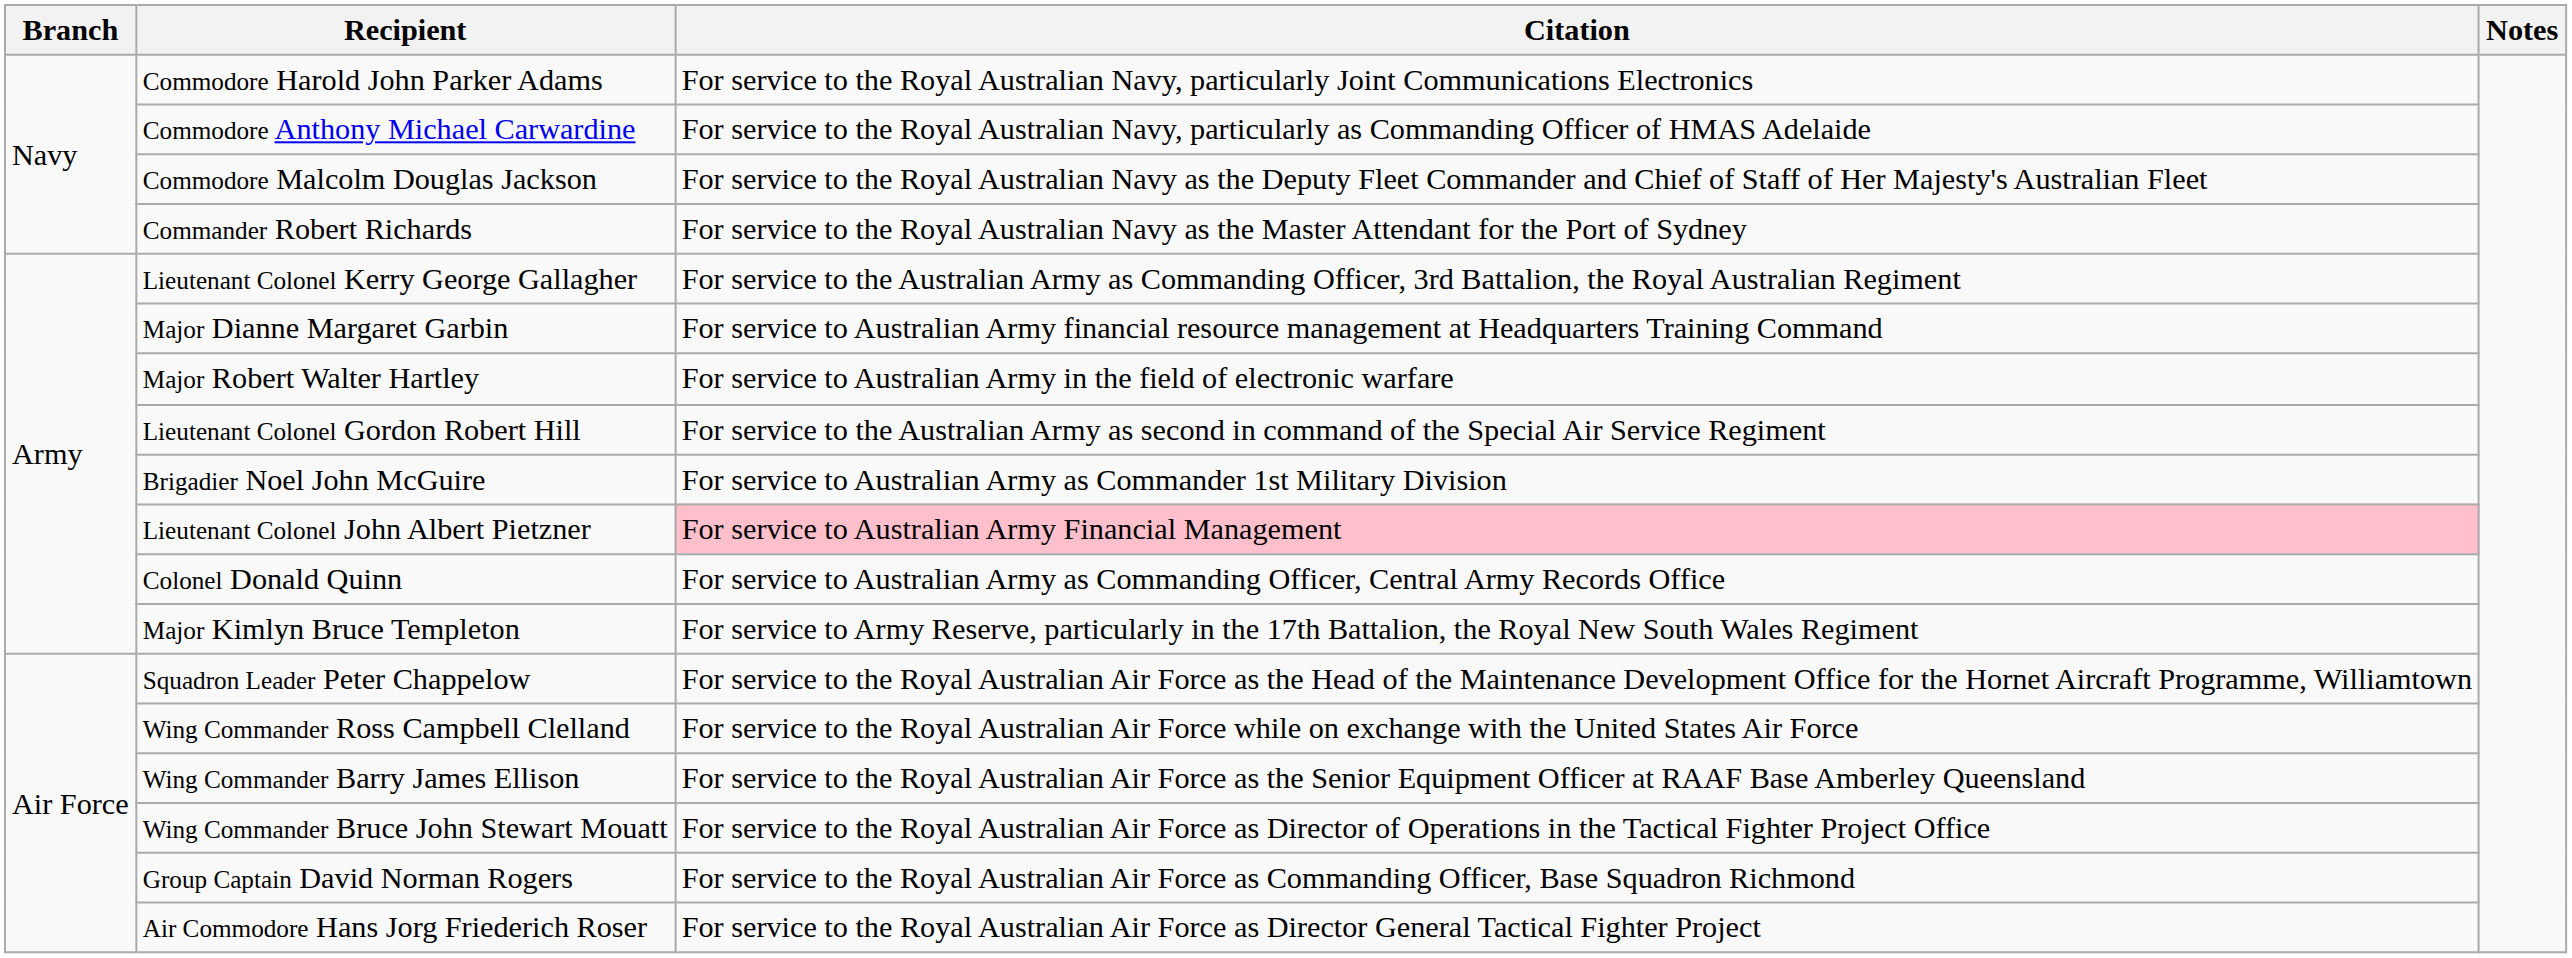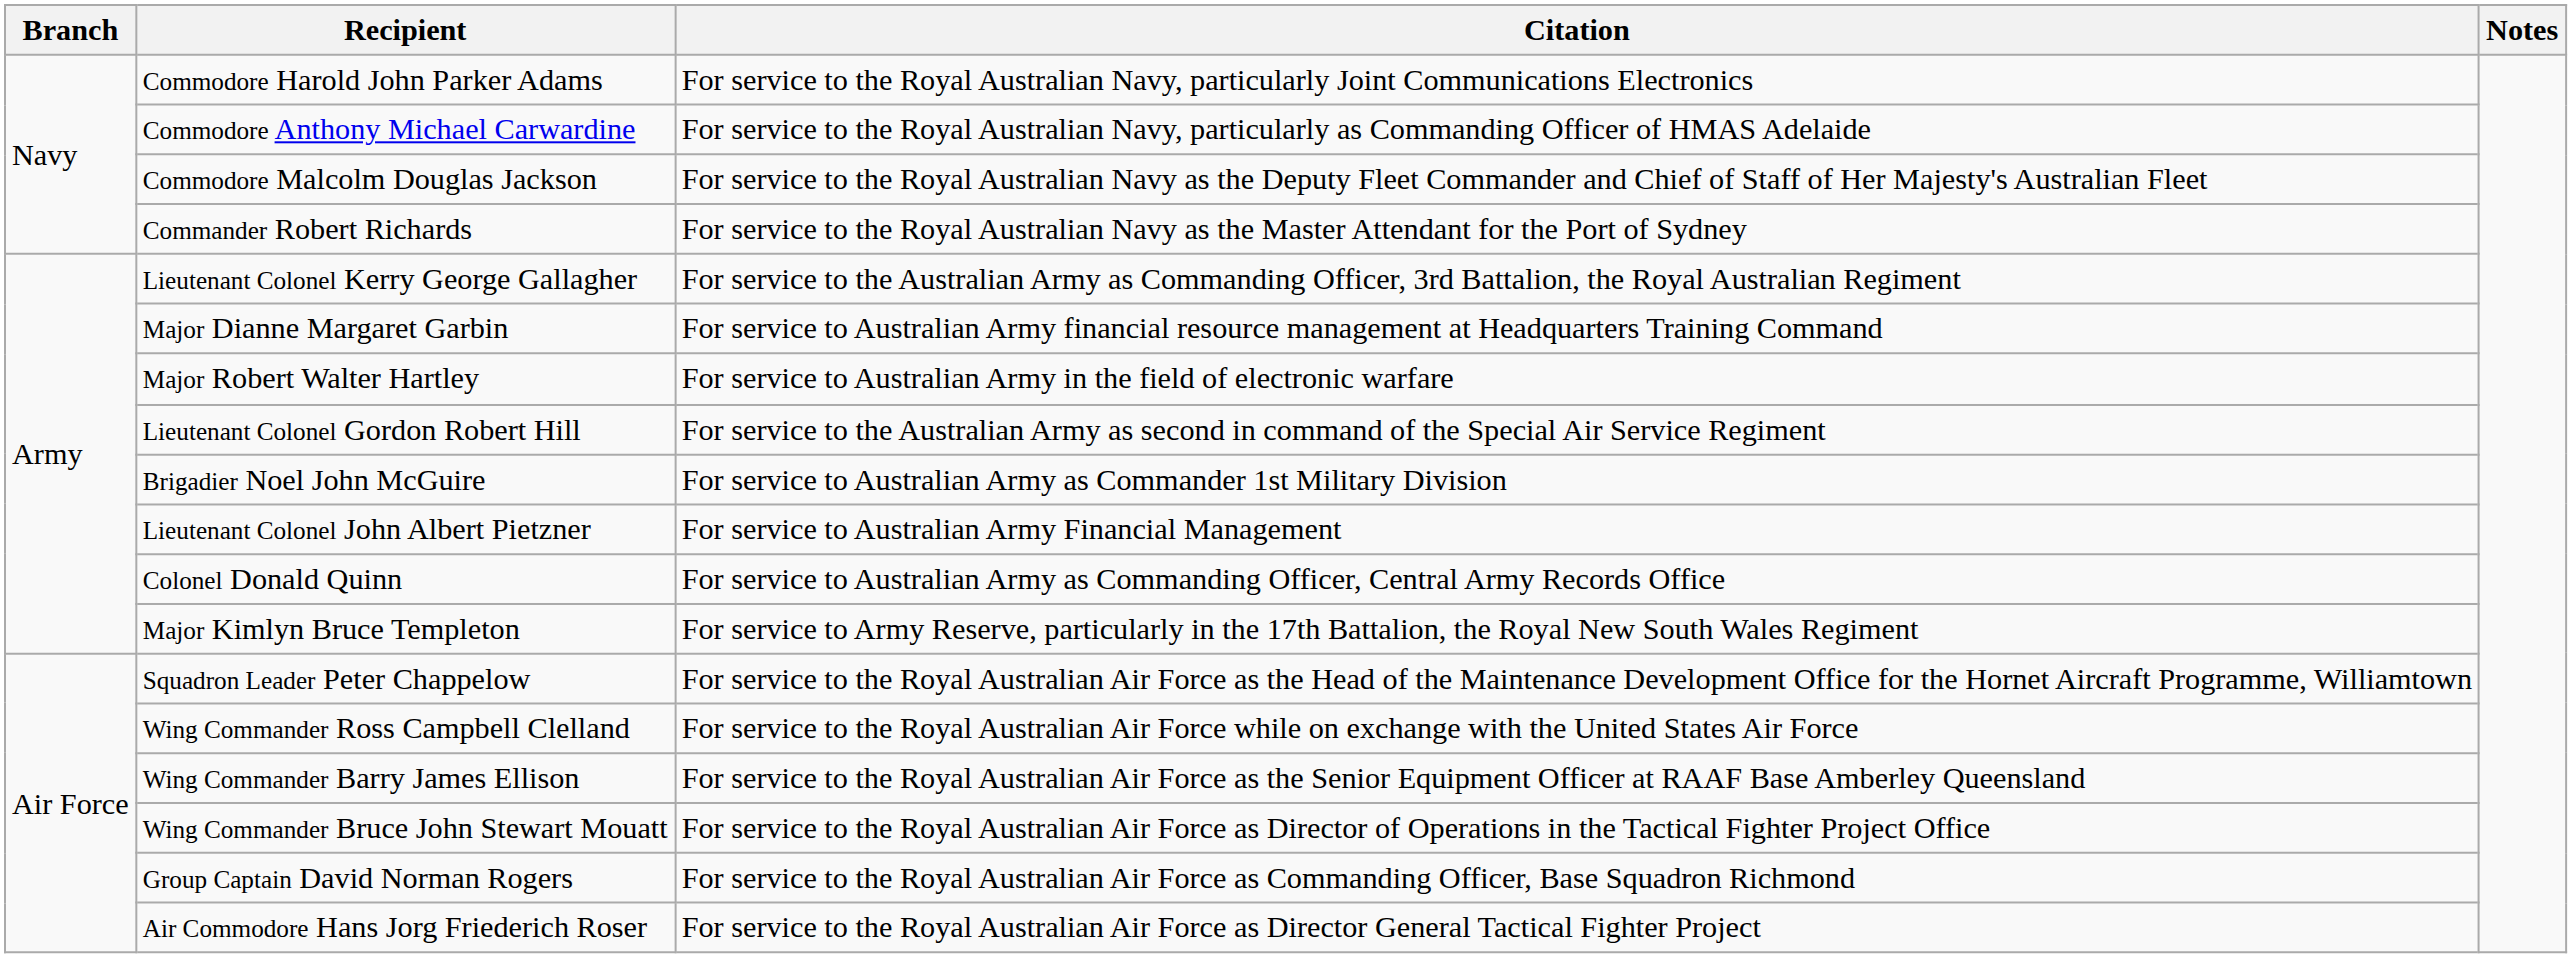Lieutenant Colonel John Albert Pietzner | Citation: pink background -> no background
